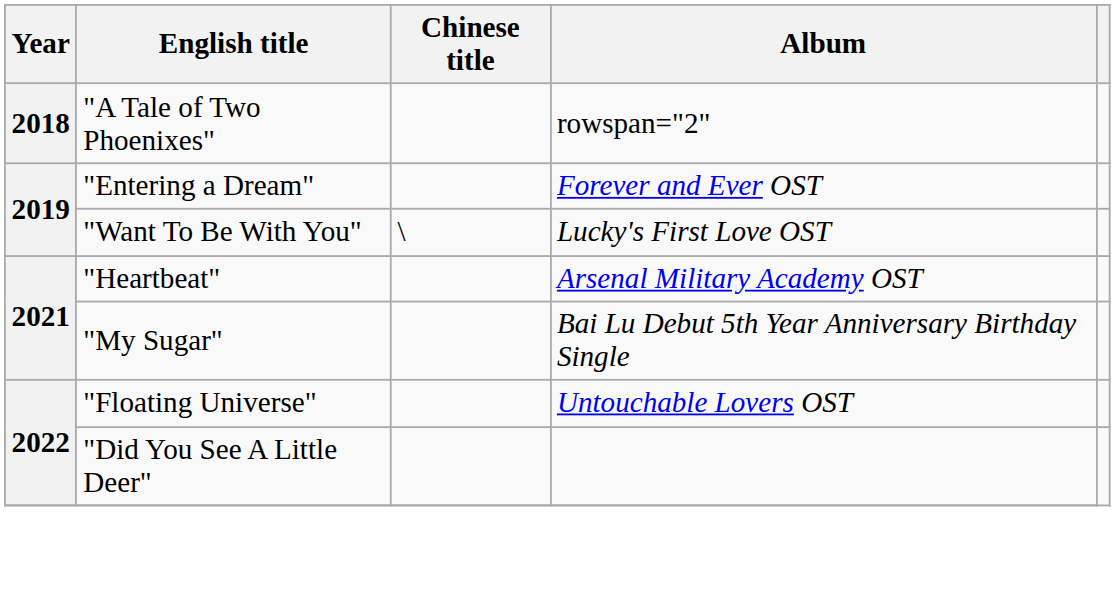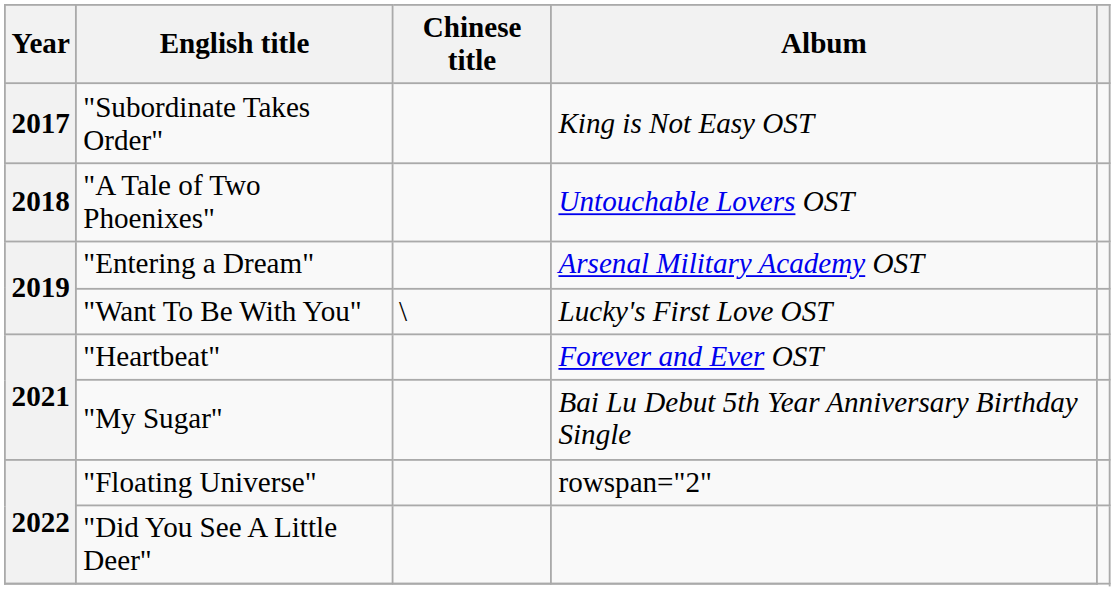+ row: 2017 | "Subordinate Takes Order" | King is Not Easy OST
"A Tale of Two Phoenixes" | Album: rowspan="2" -> Untouchable Lovers OST
"Entering a Dream" | Album: Forever and Ever OST -> Arsenal Military Academy OST
"Heartbeat" | Album: Arsenal Military Academy OST -> Forever and Ever OST
"Floating Universe" | Album: Untouchable Lovers OST -> rowspan="2"
